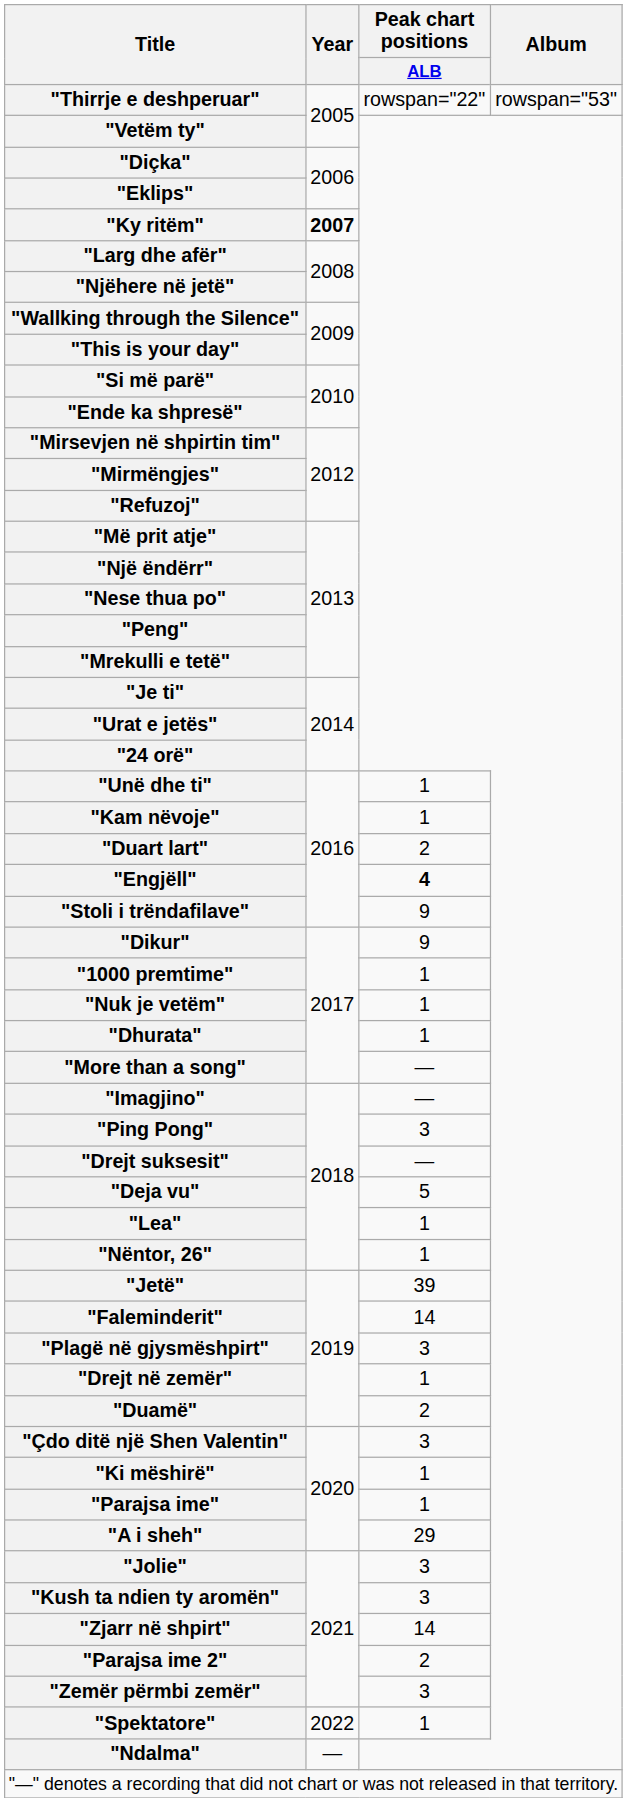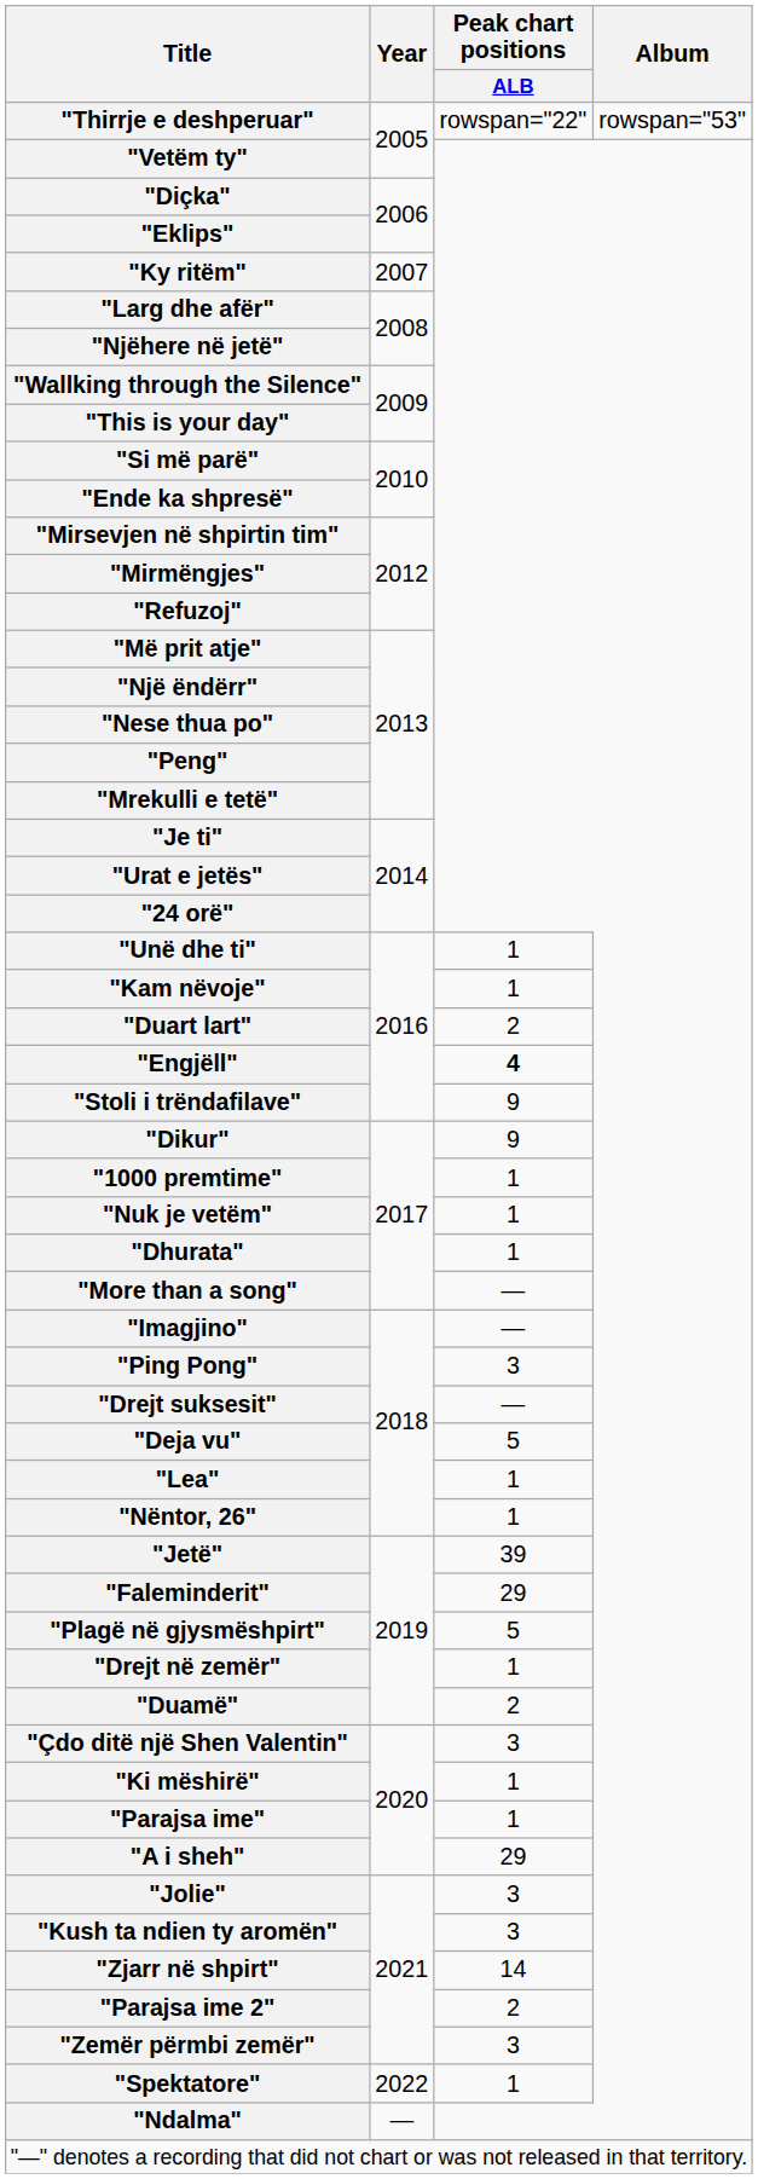"Ky ritëm" | Year: bold -> normal
"Faleminderit" | Peak chart positions / ALB: 14 -> 29
"Plagë në gjysmëshpirt" | Peak chart positions / ALB: 3 -> 5
